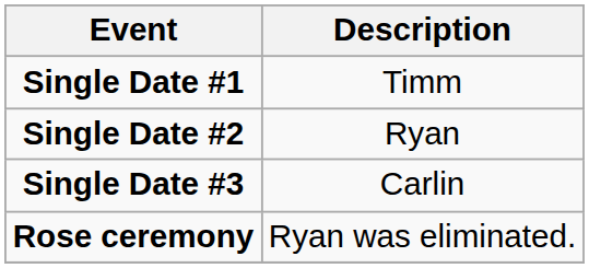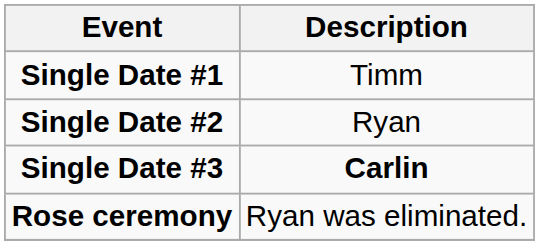Single Date #3 | Description: normal -> bold
